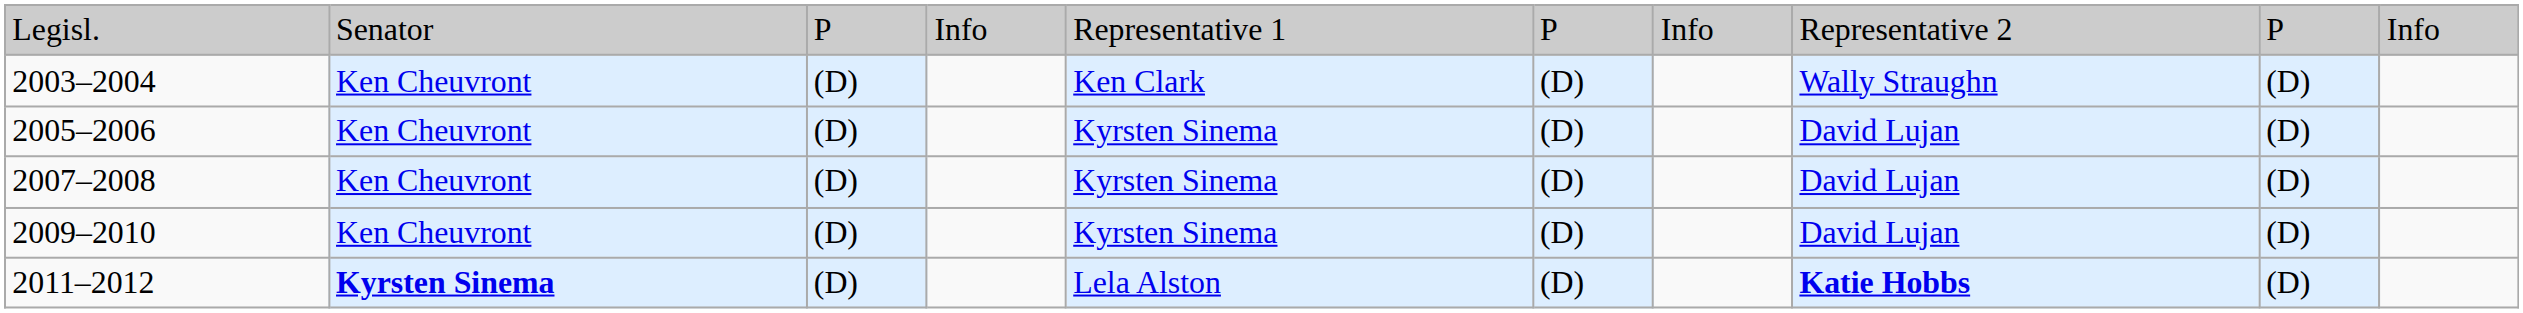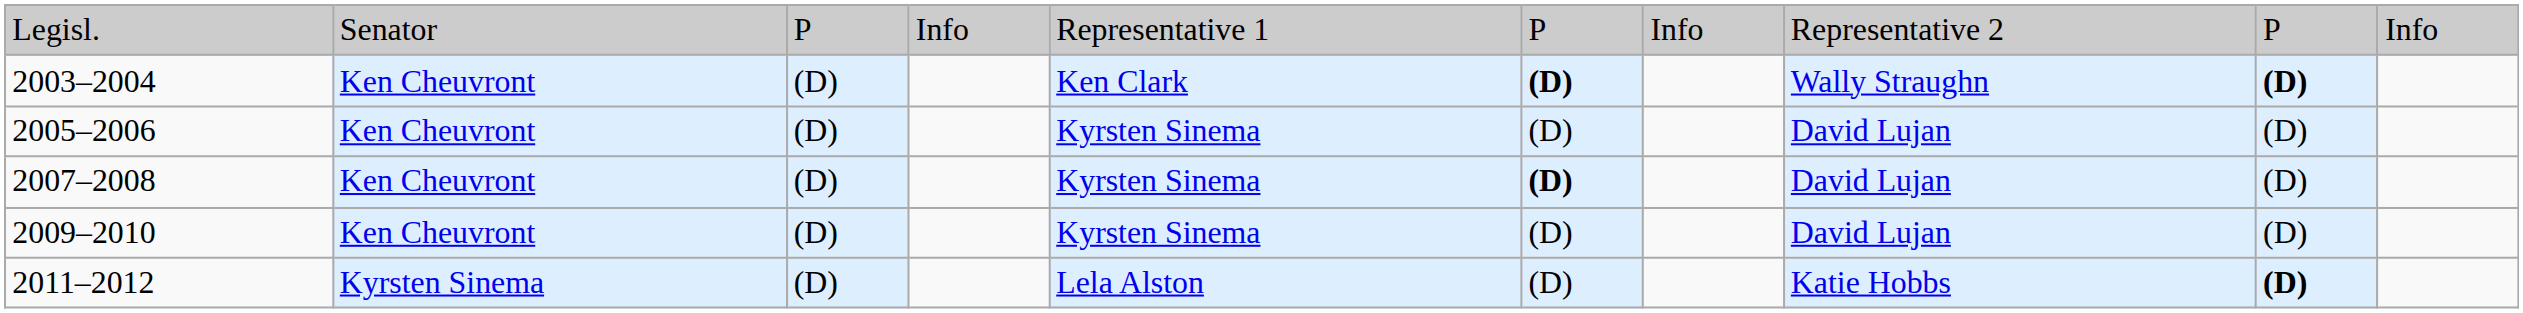2003–2004 | column 6: normal -> bold
2003–2004 | column 9: normal -> bold
2007–2008 | column 6: normal -> bold
2011–2012 | column 2: bold -> normal
2011–2012 | column 8: bold -> normal
2011–2012 | column 9: normal -> bold
